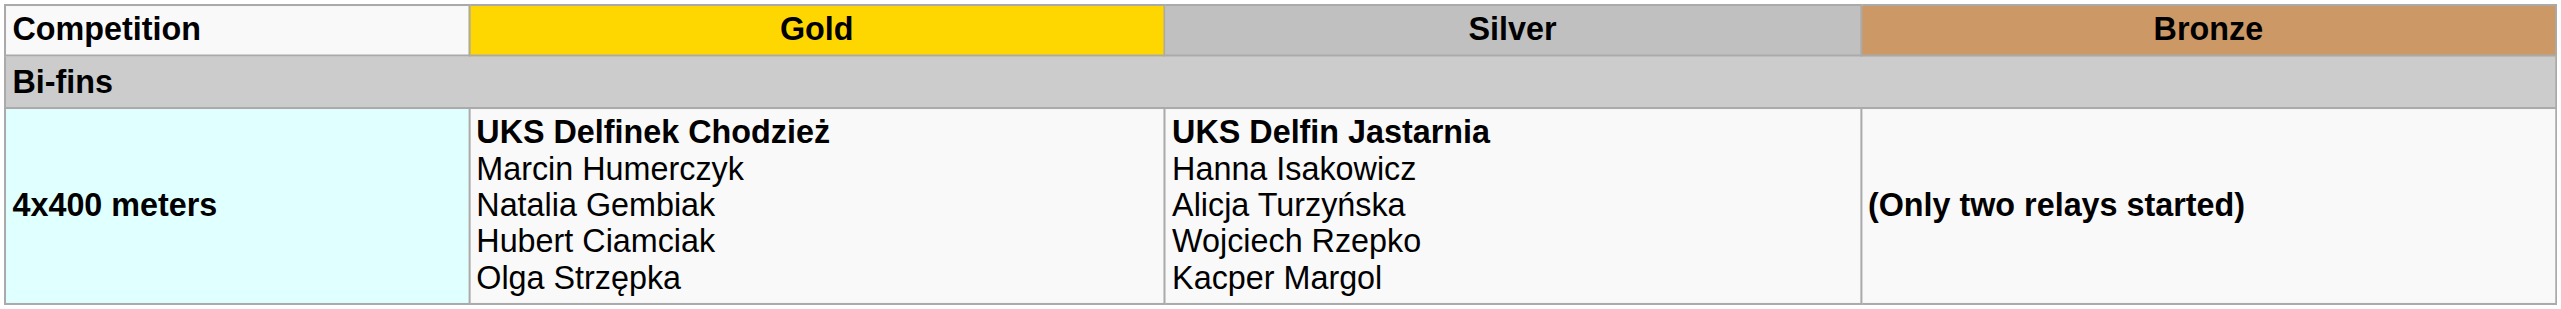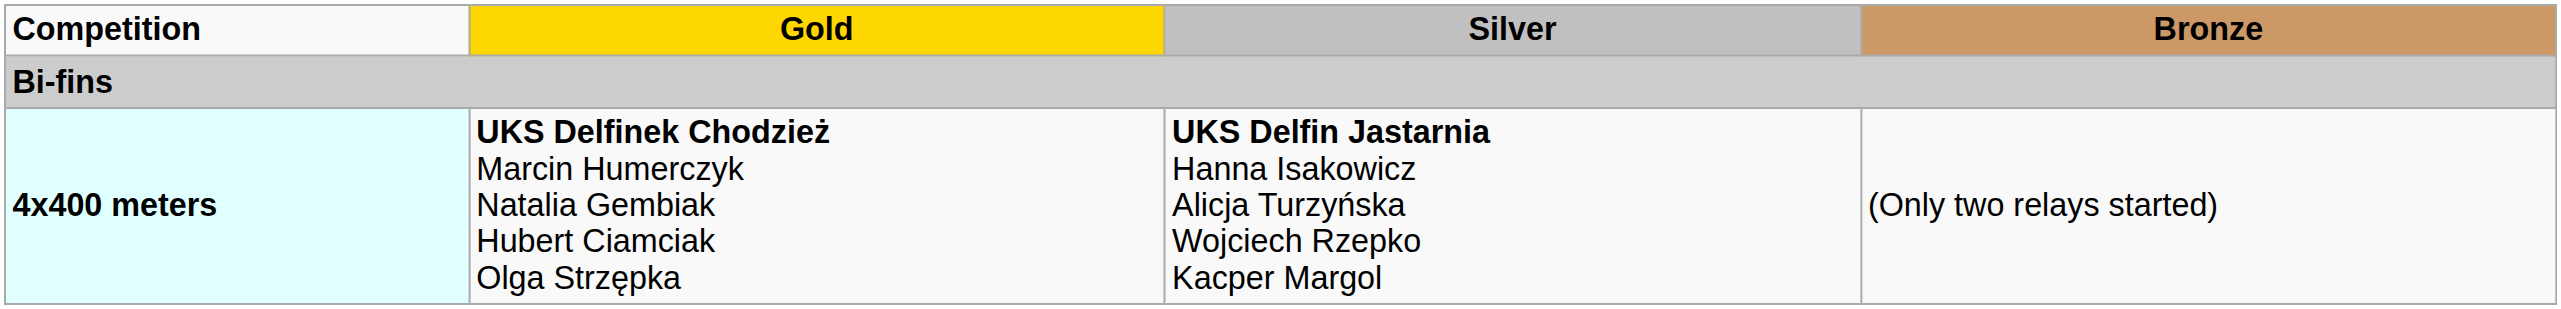4x400 meters | Bronze: bold -> normal
